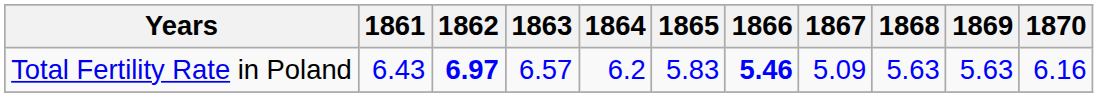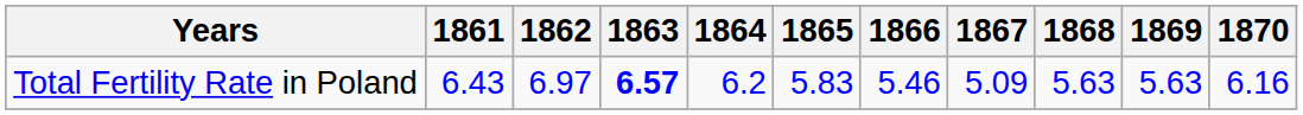row 2 | 1862: bold -> normal
row 2 | 1863: normal -> bold
row 2 | 1866: bold -> normal
